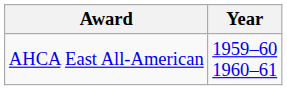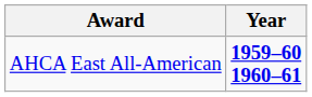row 2 | Year: normal -> bold
